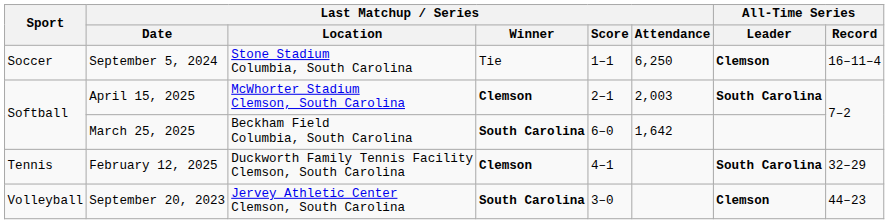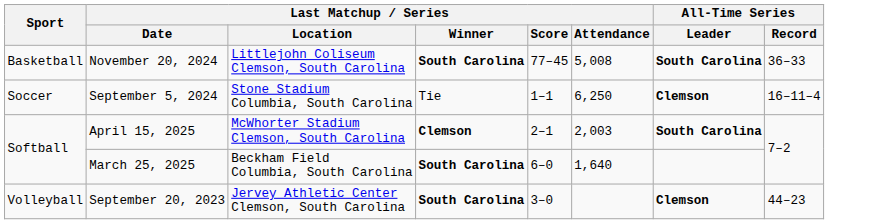+ row: Basketball | November 20, 2024 | Littlejohn Coliseum Clemson, South Carolina | South Carolina | 77–45 | 5,008 | South Carolina | 36–33
March 25, 2025 | Last Matchup / Series / Attendance: 1,642 -> 1,640
- row: Tennis | February 12, 2025 | Duckworth Family Tennis Facility Clemson, South Carolina | Clemson | 4–1 | South Carolina | 32–29
